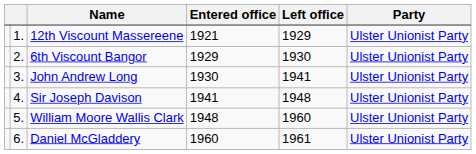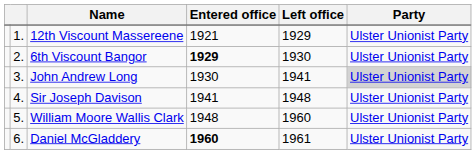6th Viscount Bangor | Entered office: normal -> bold
John Andrew Long | Party: no background -> lightgrey background
Daniel McGladdery | Entered office: normal -> bold
